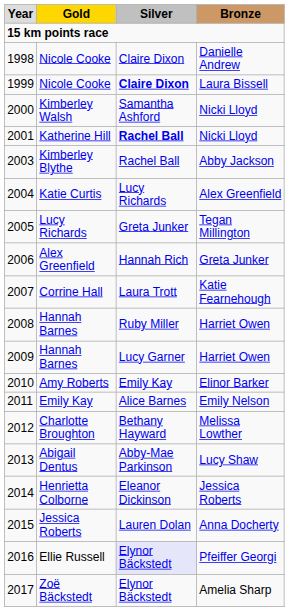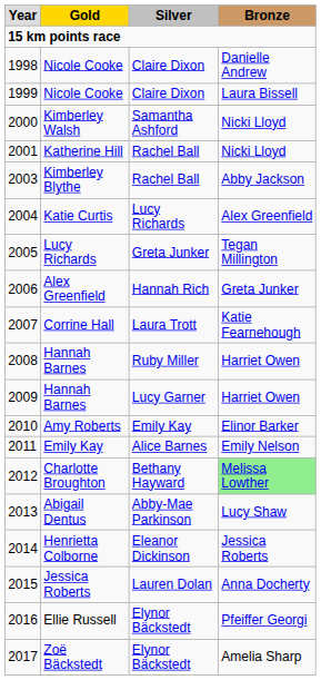1999 / Nicole Cooke | column 3: bold -> normal
Katherine Hill | column 3: bold -> normal
Charlotte Broughton | column 4: no background -> lightgreen background
Ellie Russell | column 3: lavender background -> no background
